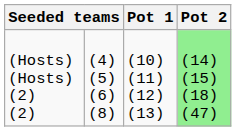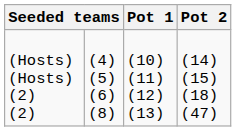(Hosts) (Hosts) (2) (2) | Pot 2: lightgreen background -> no background
